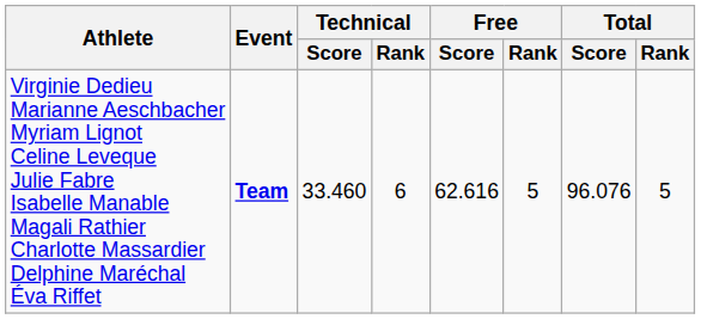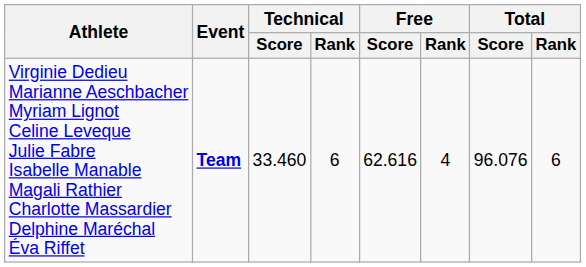row 3 | Free / Rank: 5 -> 4
row 3 | Total / Rank: 5 -> 6
